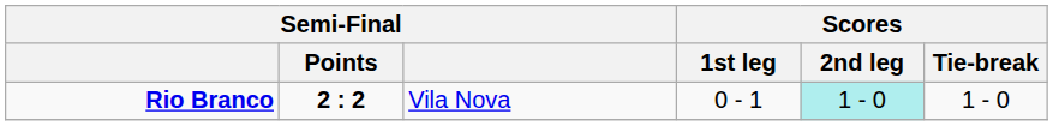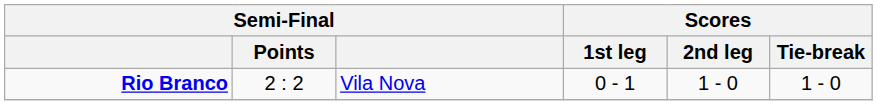Rio Branco | Semi-Final / Points: bold -> normal
Rio Branco | Scores / 2nd leg: paleturquoise background -> no background
